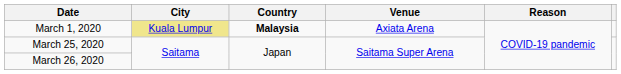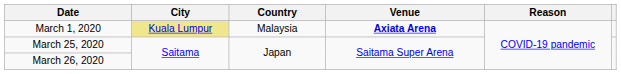March 1, 2020 | Country: bold -> normal
March 1, 2020 | Venue: normal -> bold
